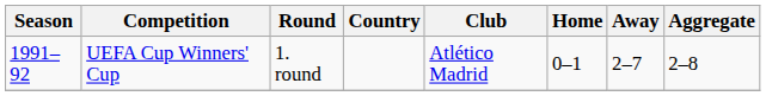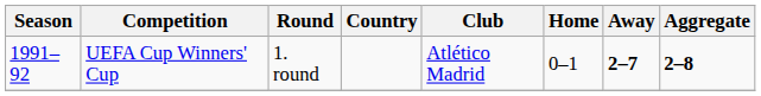UEFA Cup Winners' Cup | Away: normal -> bold
UEFA Cup Winners' Cup | Aggregate: normal -> bold
